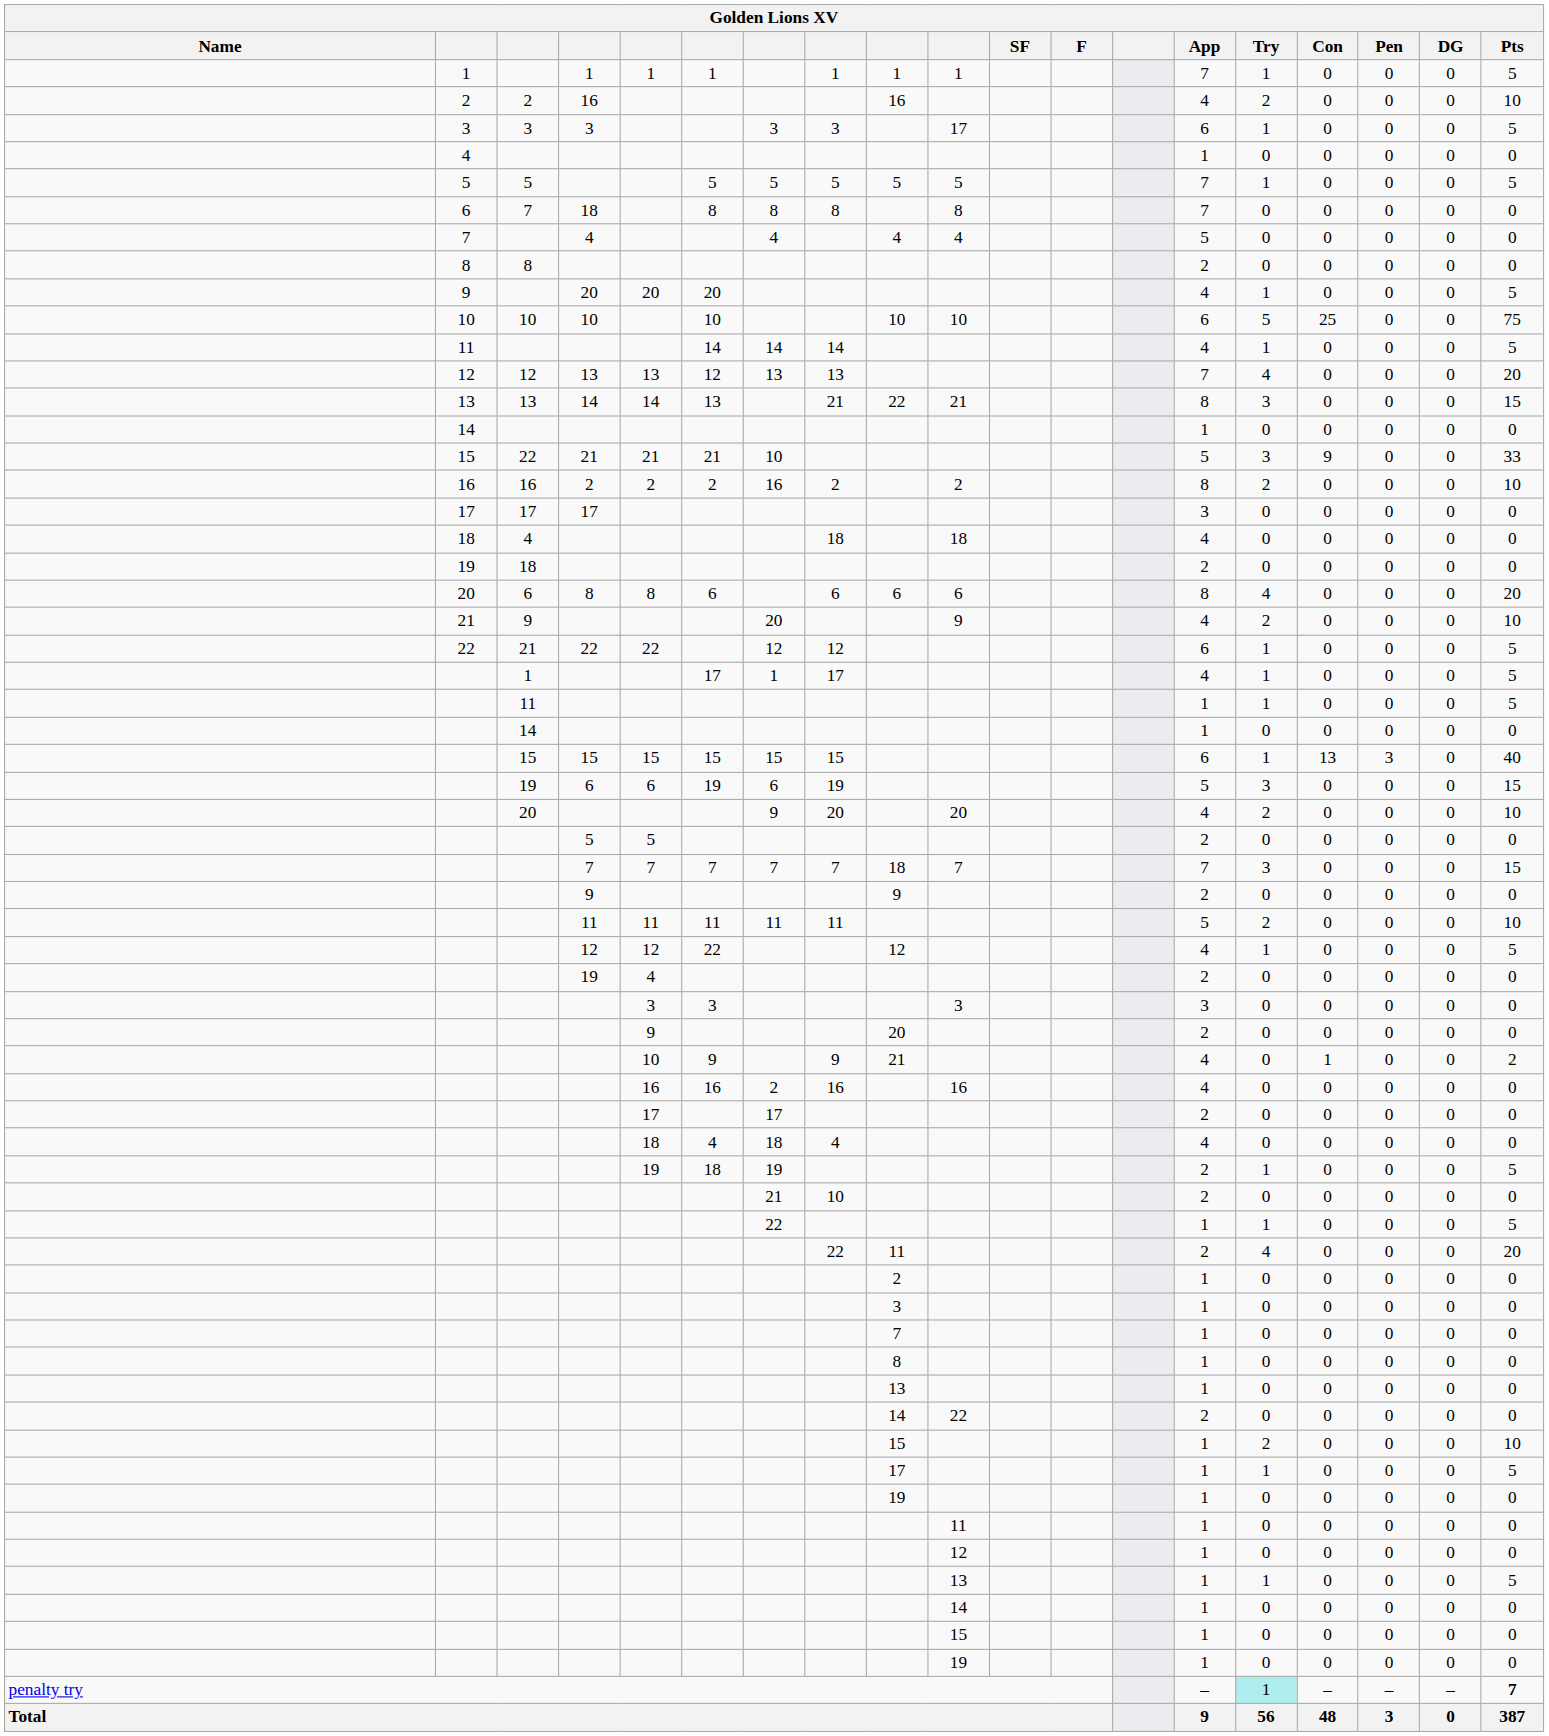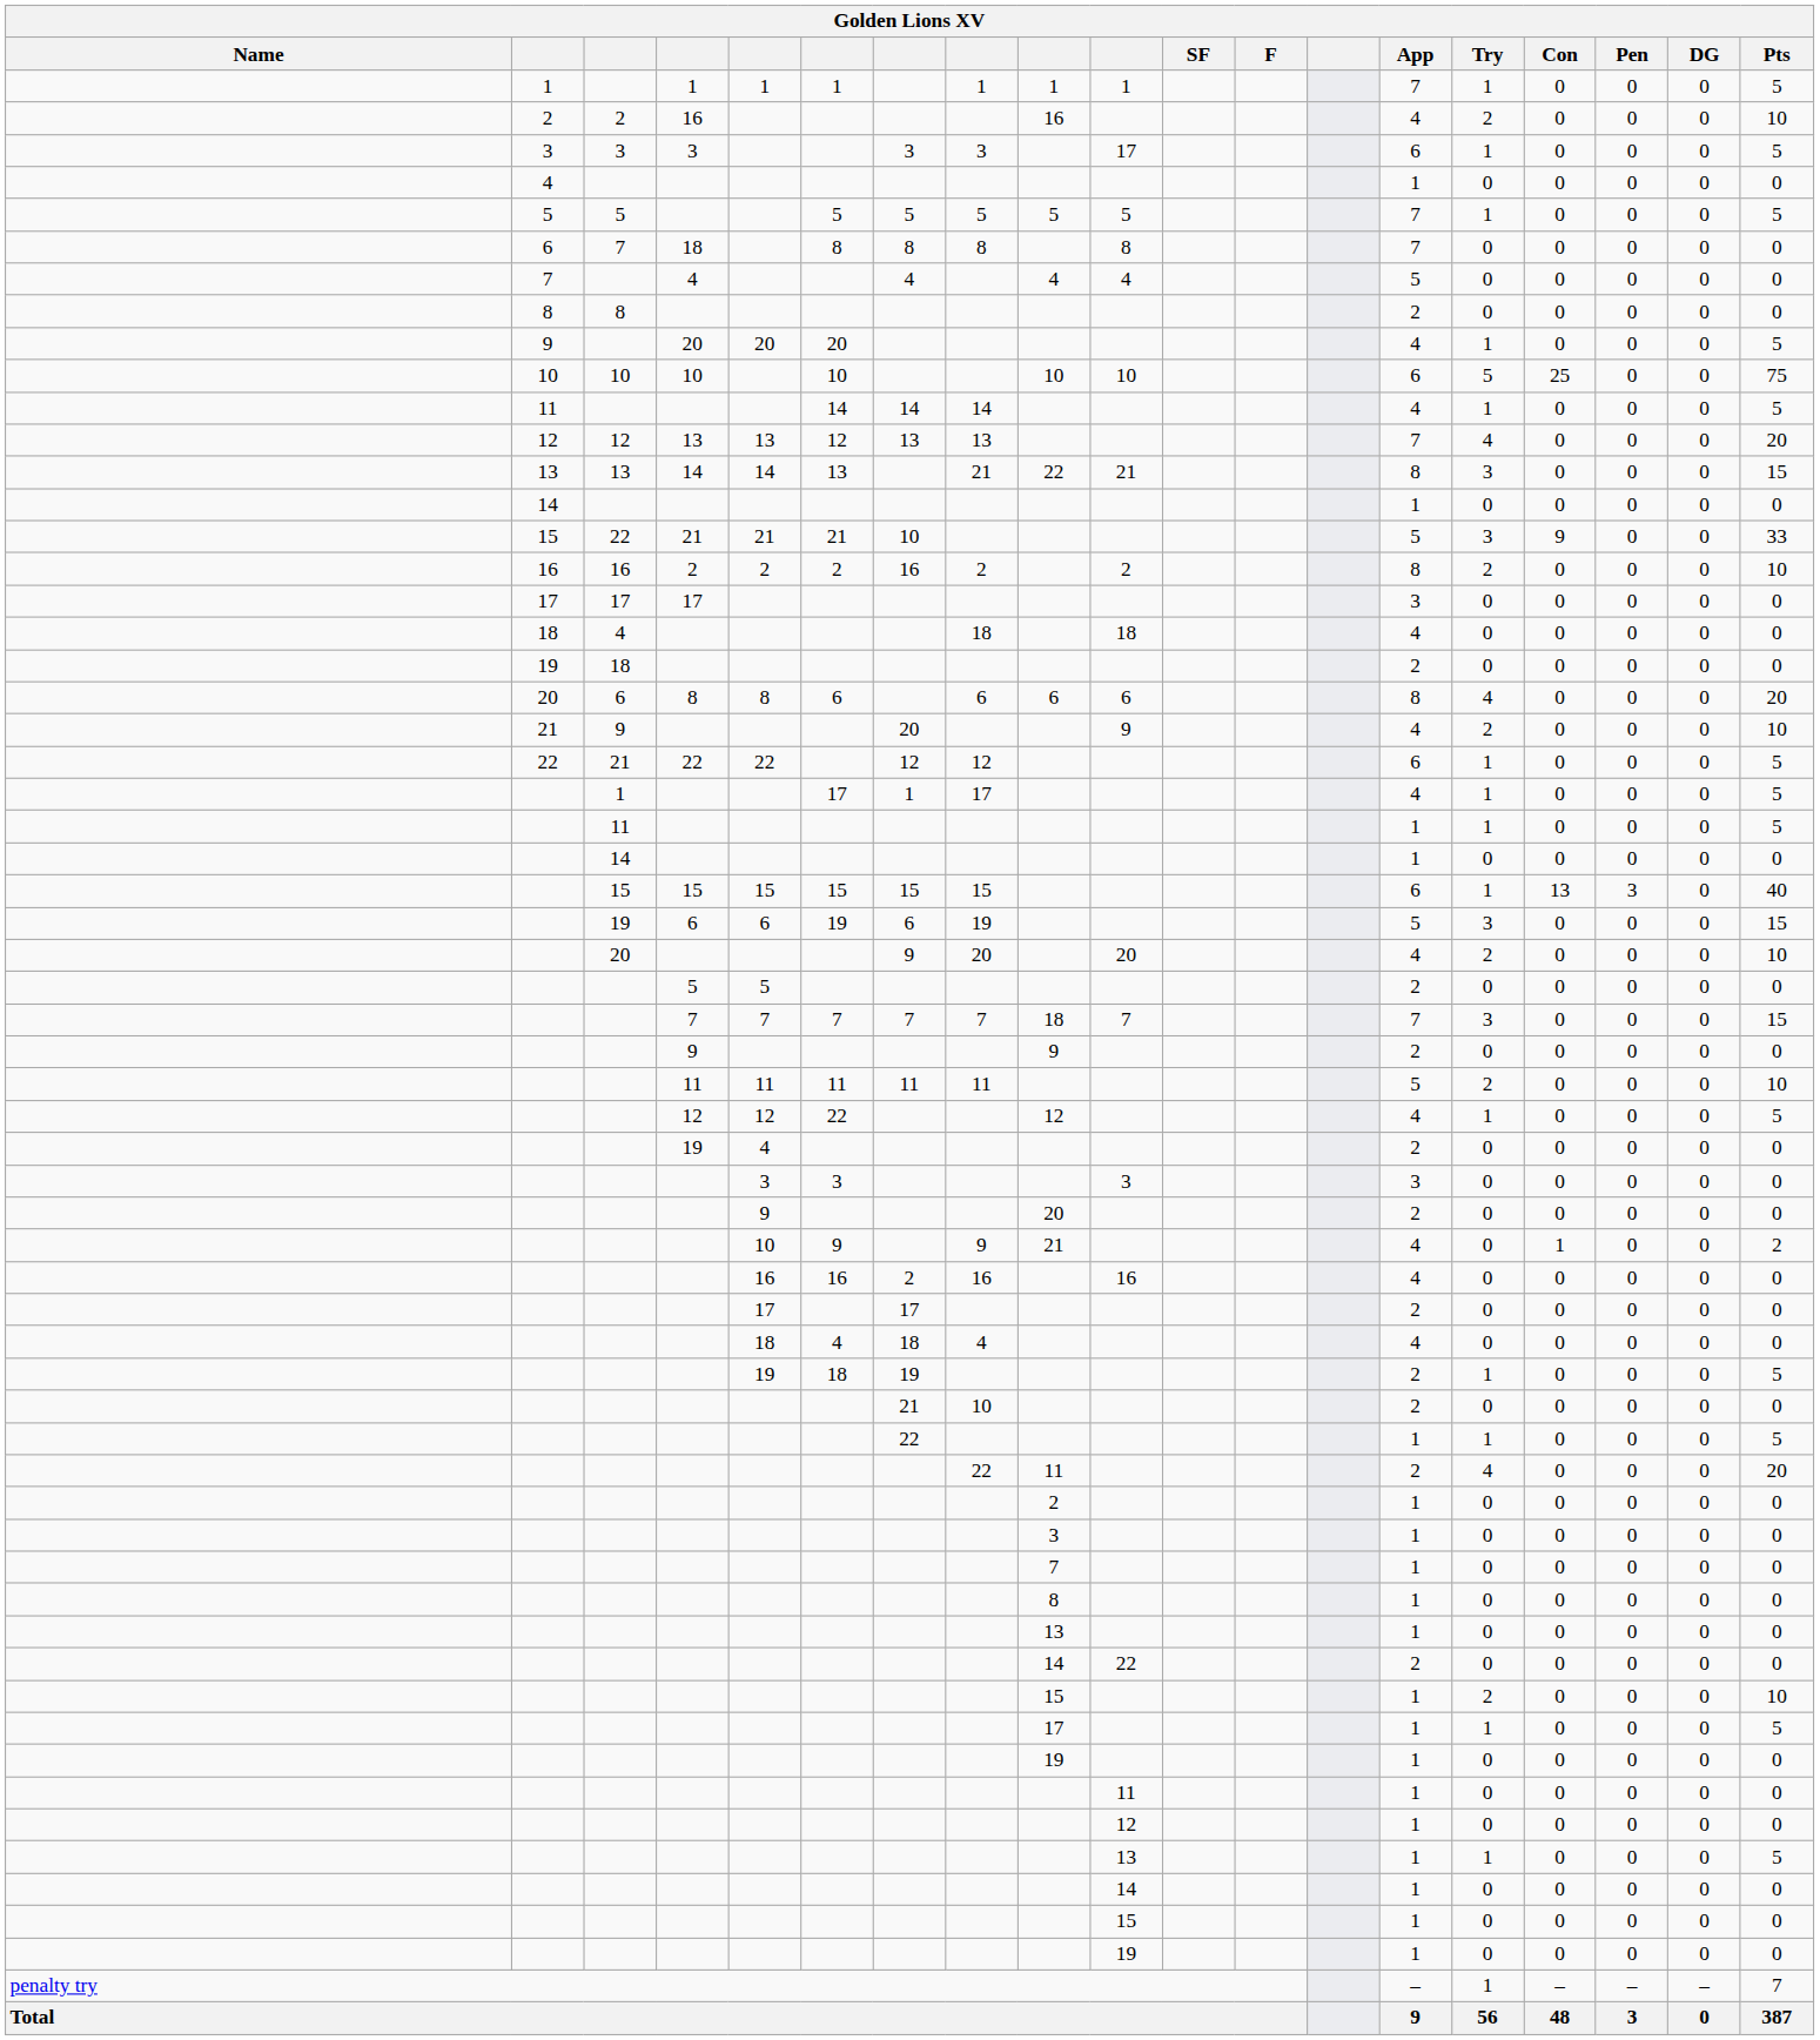penalty try | Try: paleturquoise background -> no background
penalty try | Pts: bold -> normal
